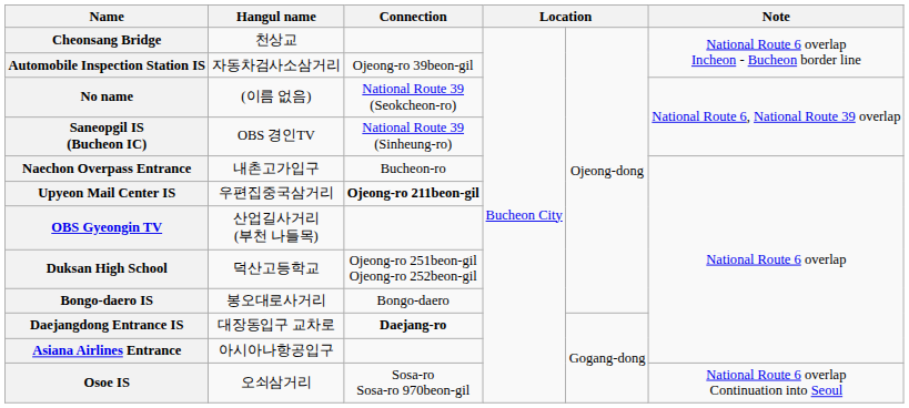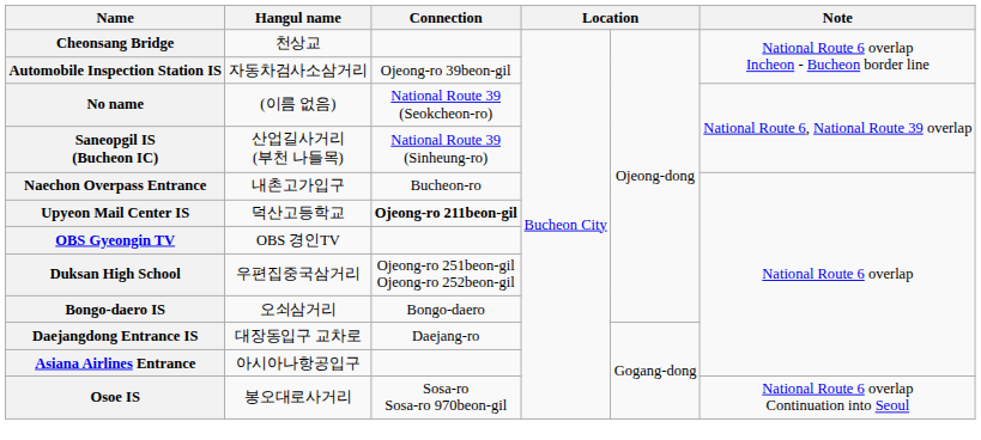Saneopgil IS (Bucheon IC) | Hangul name: OBS 경인TV -> 산업길사거리 (부천 나들목)
Upyeon Mail Center IS | Hangul name: 우편집중국삼거리 -> 덕산고등학교
OBS Gyeongin TV | Hangul name: 산업길사거리 (부천 나들목) -> OBS 경인TV
Duksan High School | Hangul name: 덕산고등학교 -> 우편집중국삼거리
Bongo-daero IS | Hangul name: 봉오대로사거리 -> 오쇠삼거리
Daejangdong Entrance IS | Connection: bold -> normal
Osoe IS | Hangul name: 오쇠삼거리 -> 봉오대로사거리
